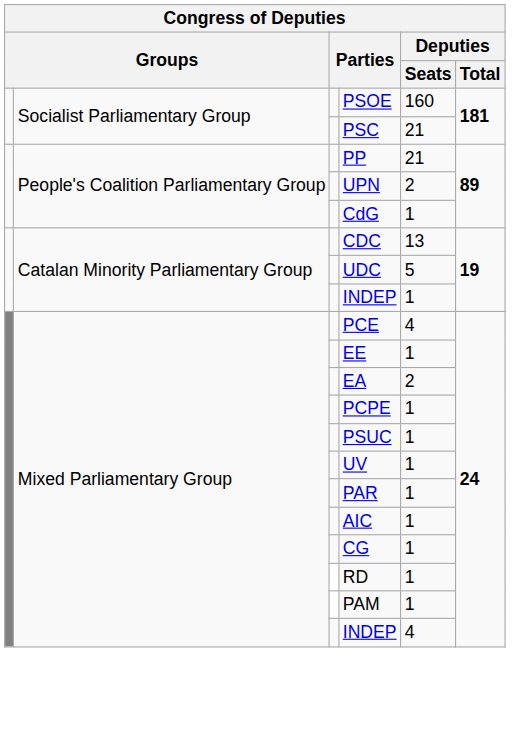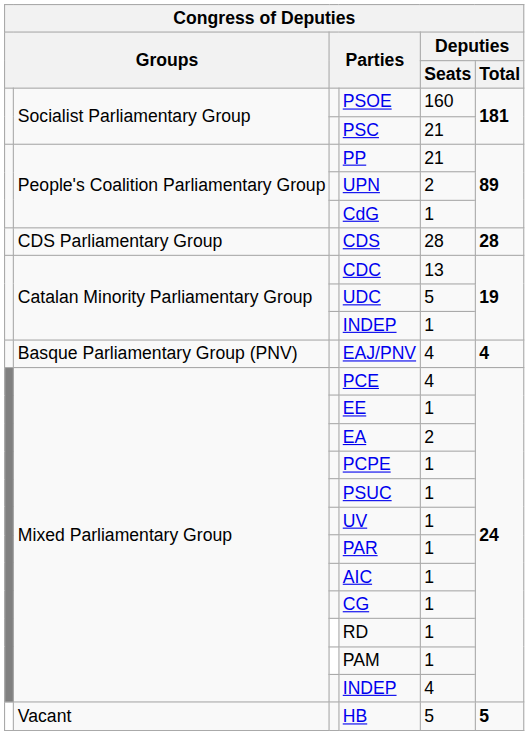+ row: CDS Parliamentary Group | CDS | 28 | 28
+ row: Basque Parliamentary Group (PNV) | EAJ/PNV | 4 | 4
+ row: Vacant | HB | 5 | 5
